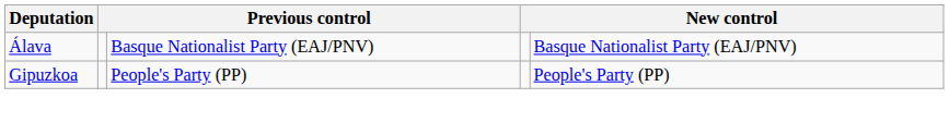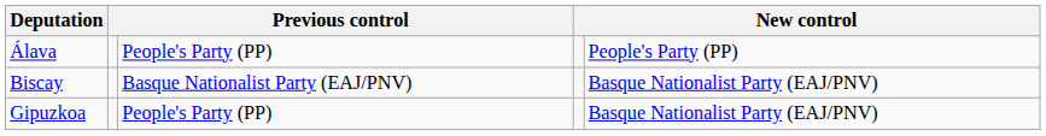Álava | column 3: Basque Nationalist Party (EAJ/PNV) -> People's Party (PP)
Álava | column 5: Basque Nationalist Party (EAJ/PNV) -> People's Party (PP)
+ row: Biscay | Basque Nationalist Party (EAJ/PNV) | Basque Nationalist Party (EAJ/PNV)
Gipuzkoa | column 5: People's Party (PP) -> Basque Nationalist Party (EAJ/PNV)
